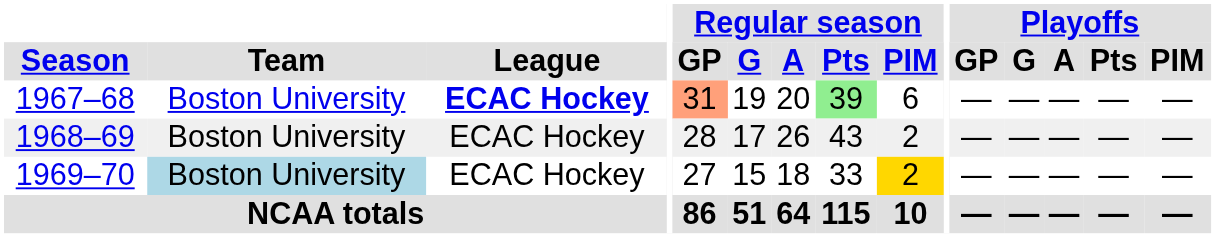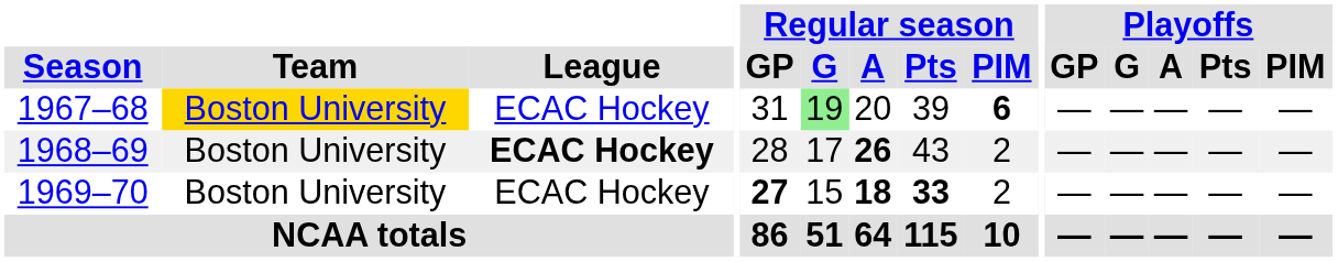1967–68 | Team: no background -> gold background
1967–68 | League: bold -> normal
1967–68 | Regular season / GP: lightsalmon background -> no background
1967–68 | Regular season / G: no background -> lightgreen background
1967–68 | Regular season / Pts: lightgreen background -> no background
1967–68 | Regular season / PIM: normal -> bold
1968–69 | League: normal -> bold
1968–69 | Regular season / A: normal -> bold
1969–70 | Team: lightblue background -> no background
1969–70 | Regular season / GP: normal -> bold
1969–70 | Regular season / A: normal -> bold
1969–70 | Regular season / Pts: normal -> bold
1969–70 | Regular season / PIM: gold background -> no background
